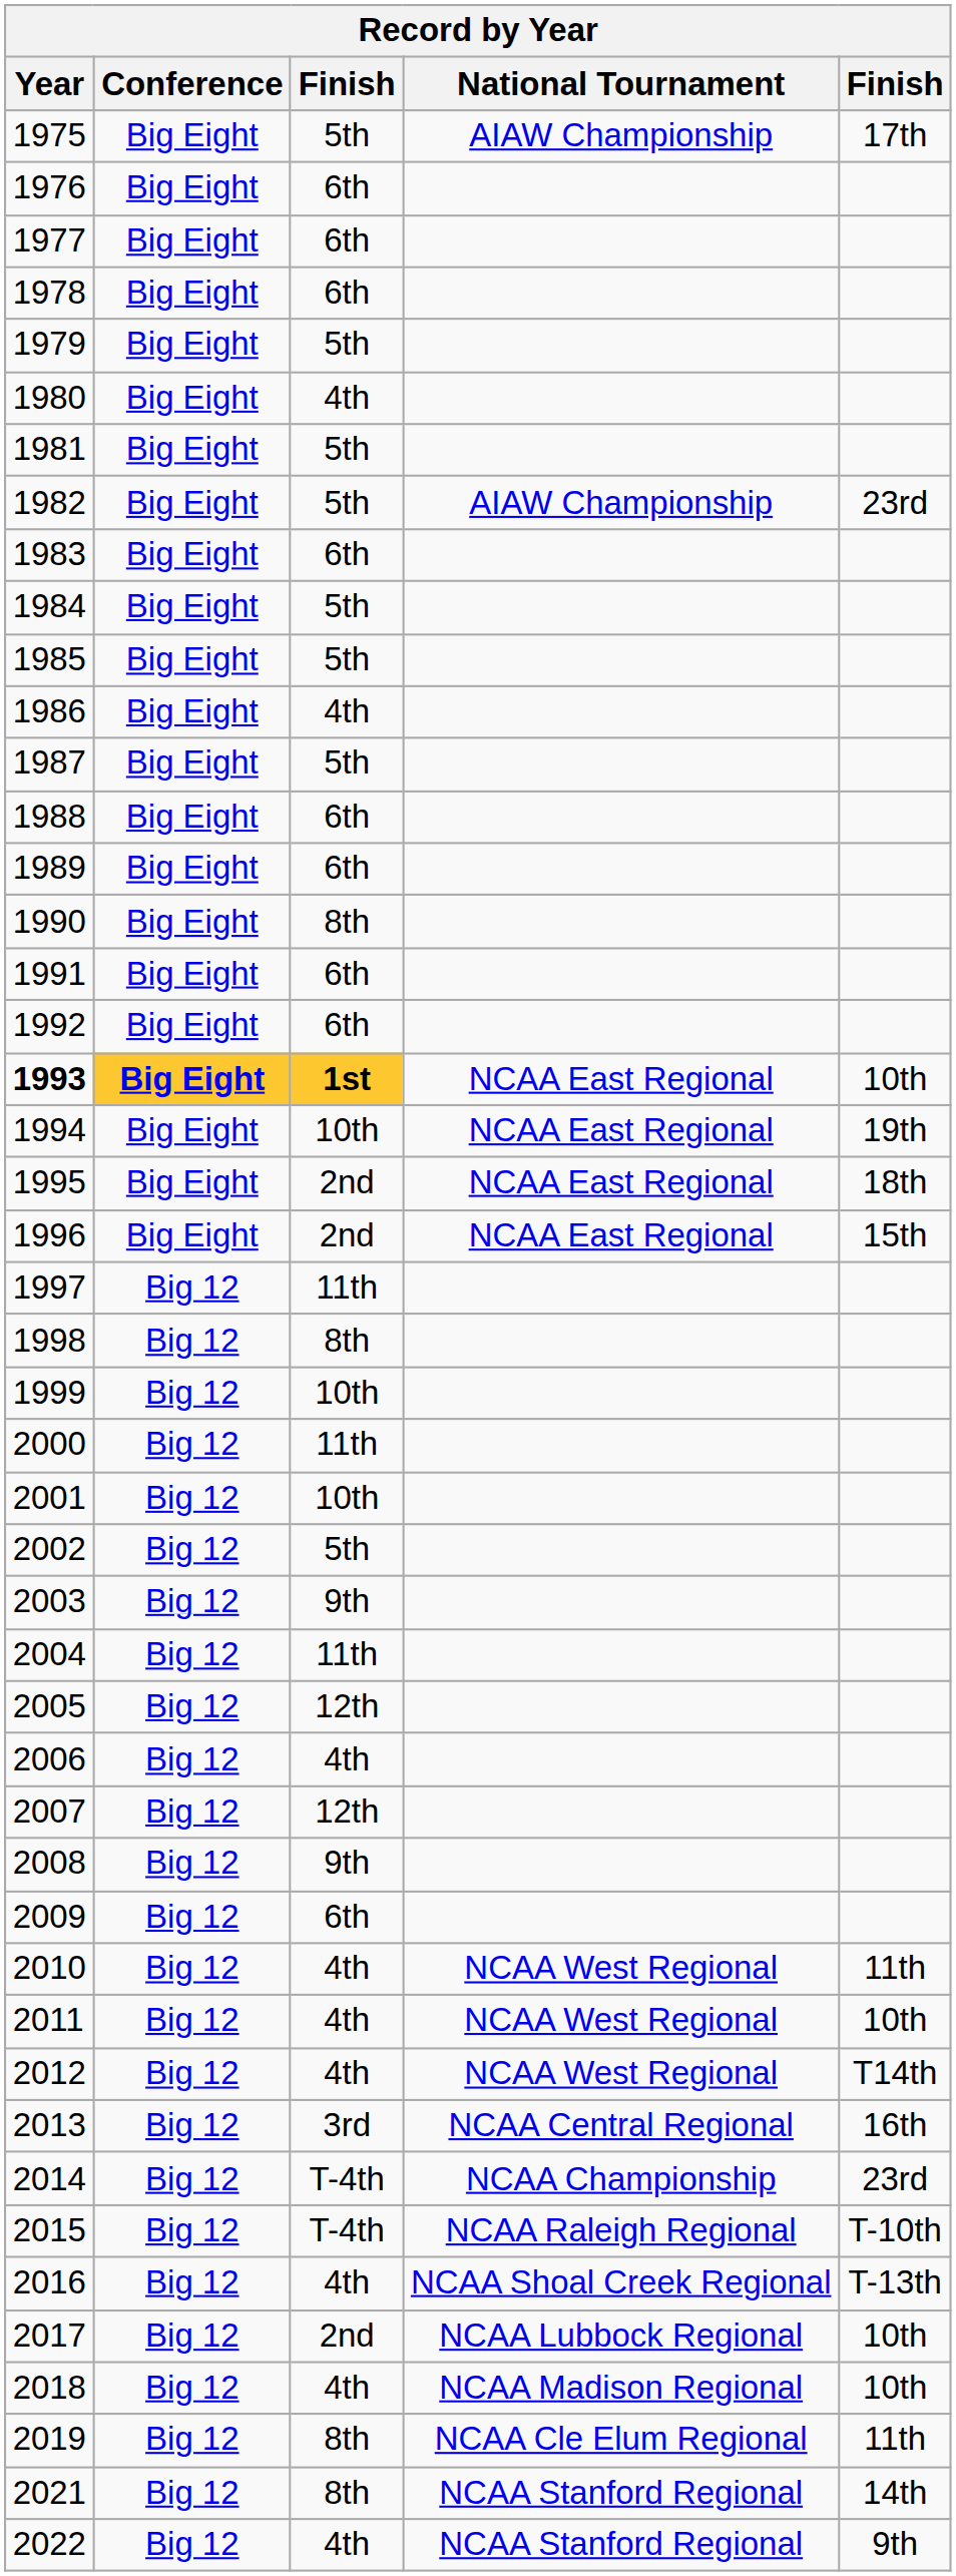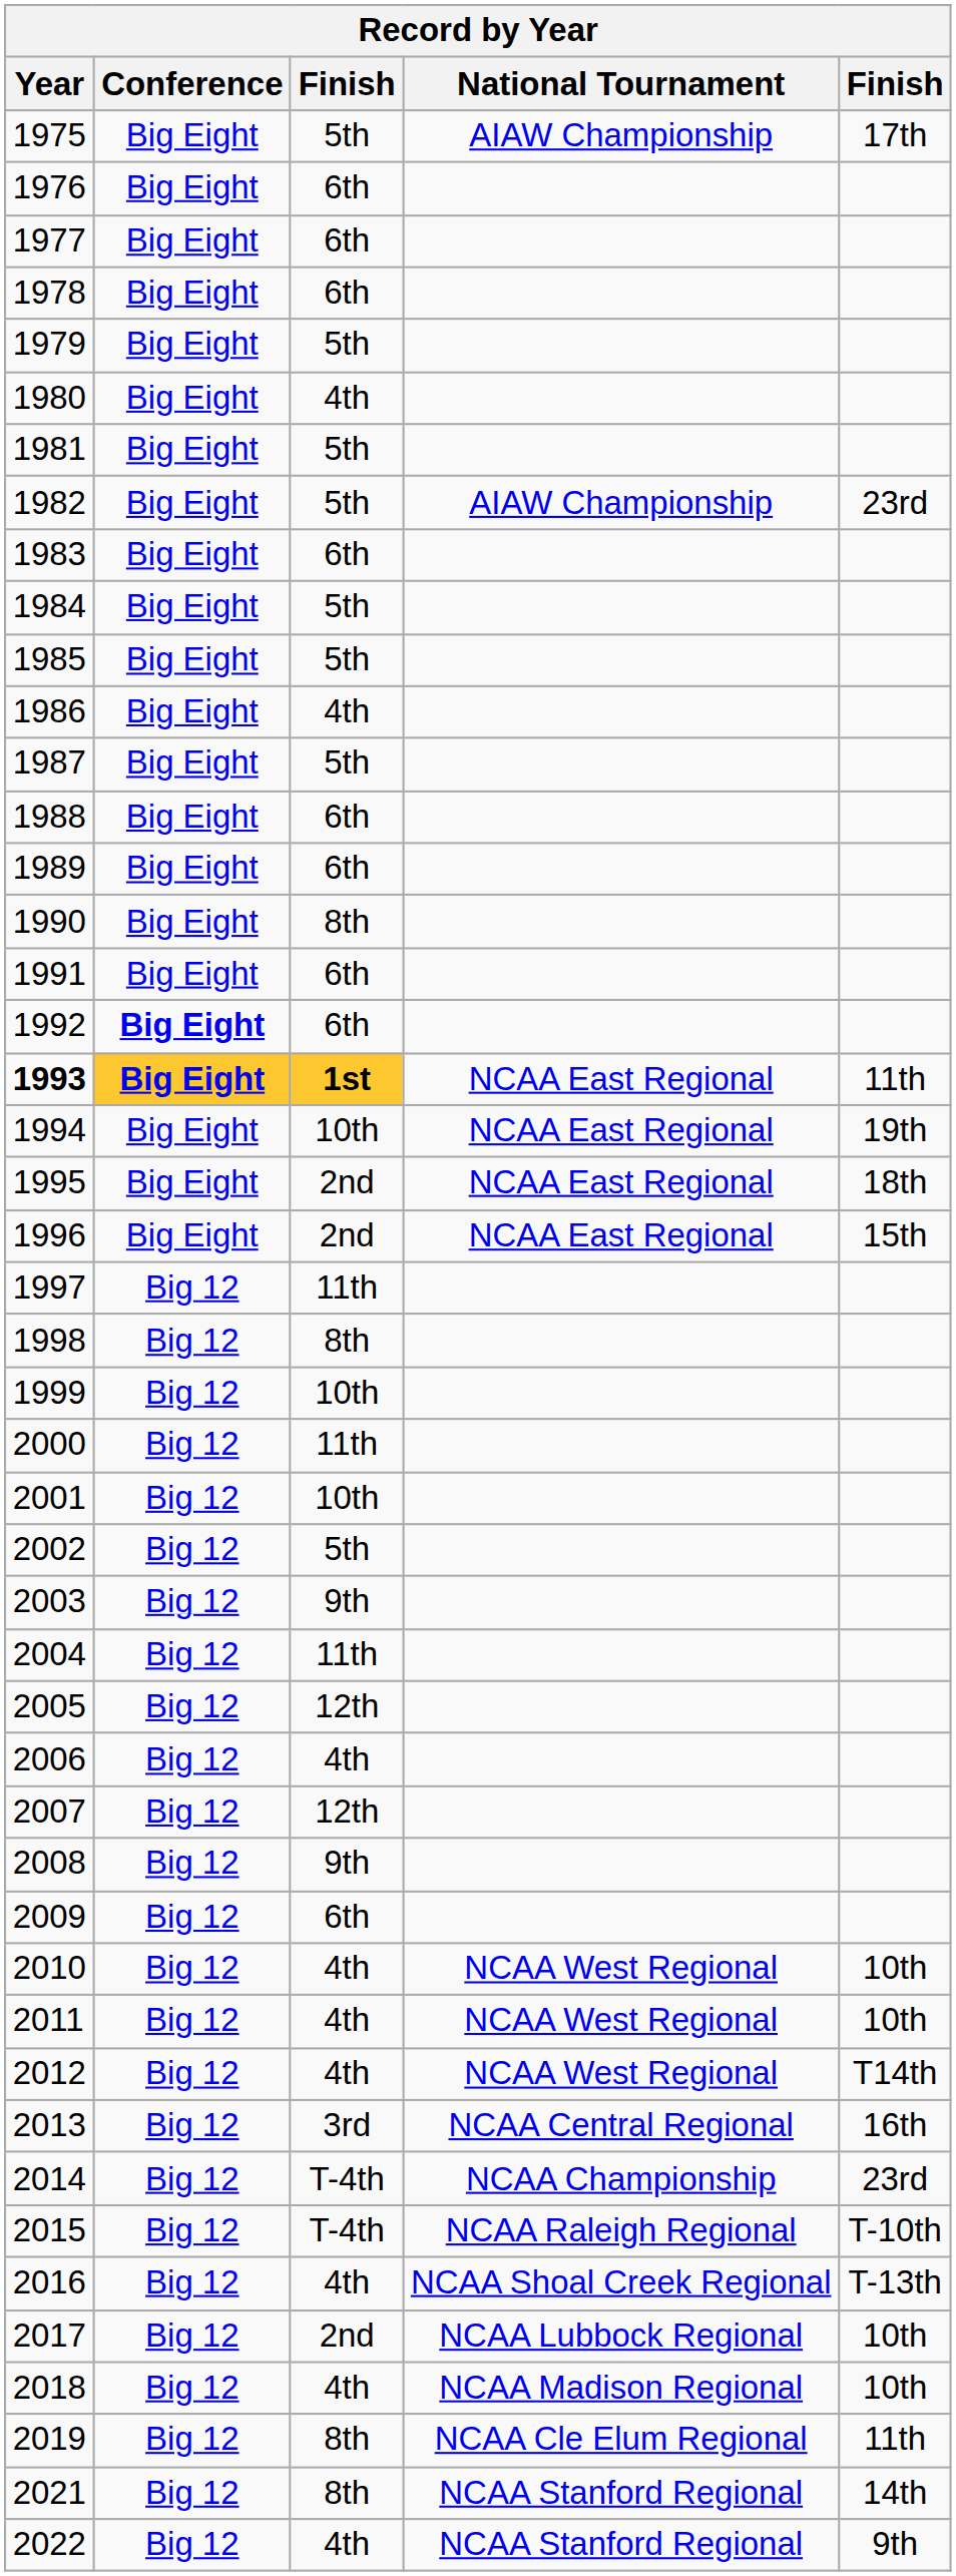1992 | Conference: normal -> bold
1993 | column 5: 10th -> 11th
2010 | column 5: 11th -> 10th
